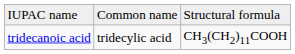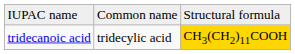tridecanoic acid | column 3: no background -> gold background
